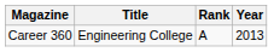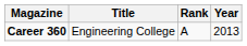row 2 | Magazine: normal -> bold
